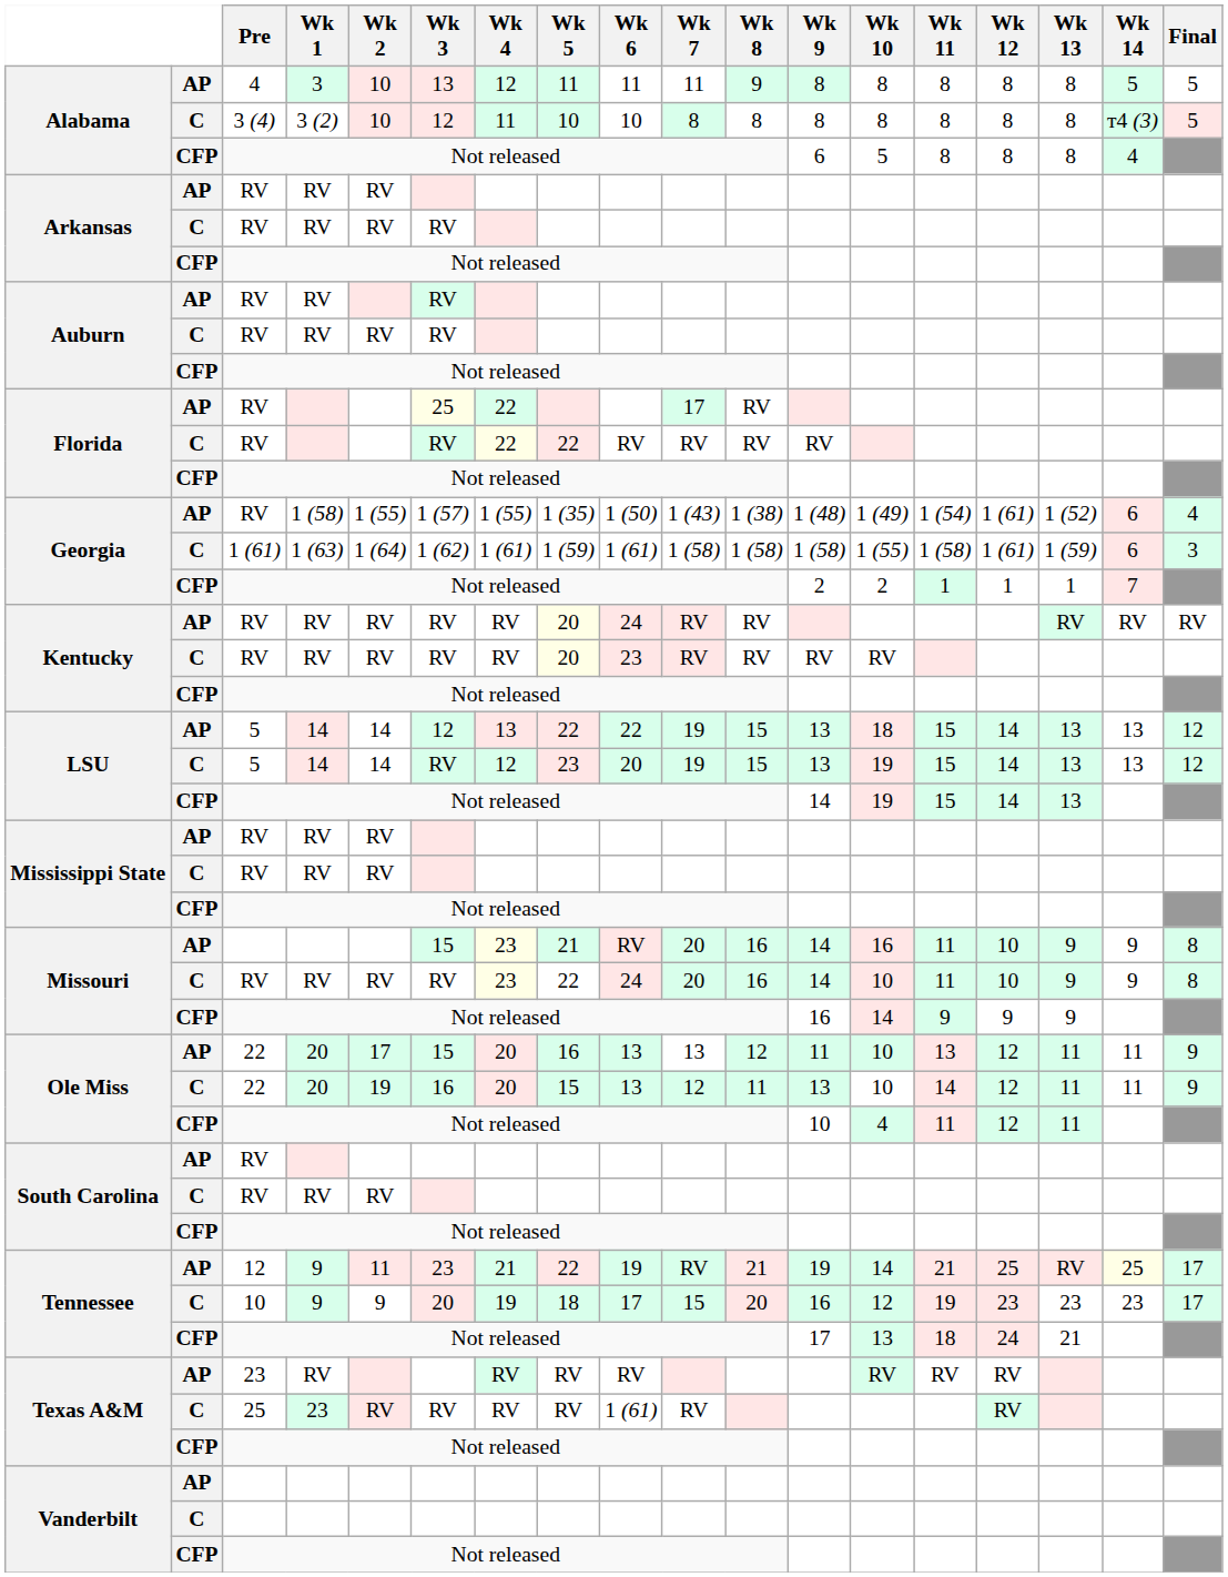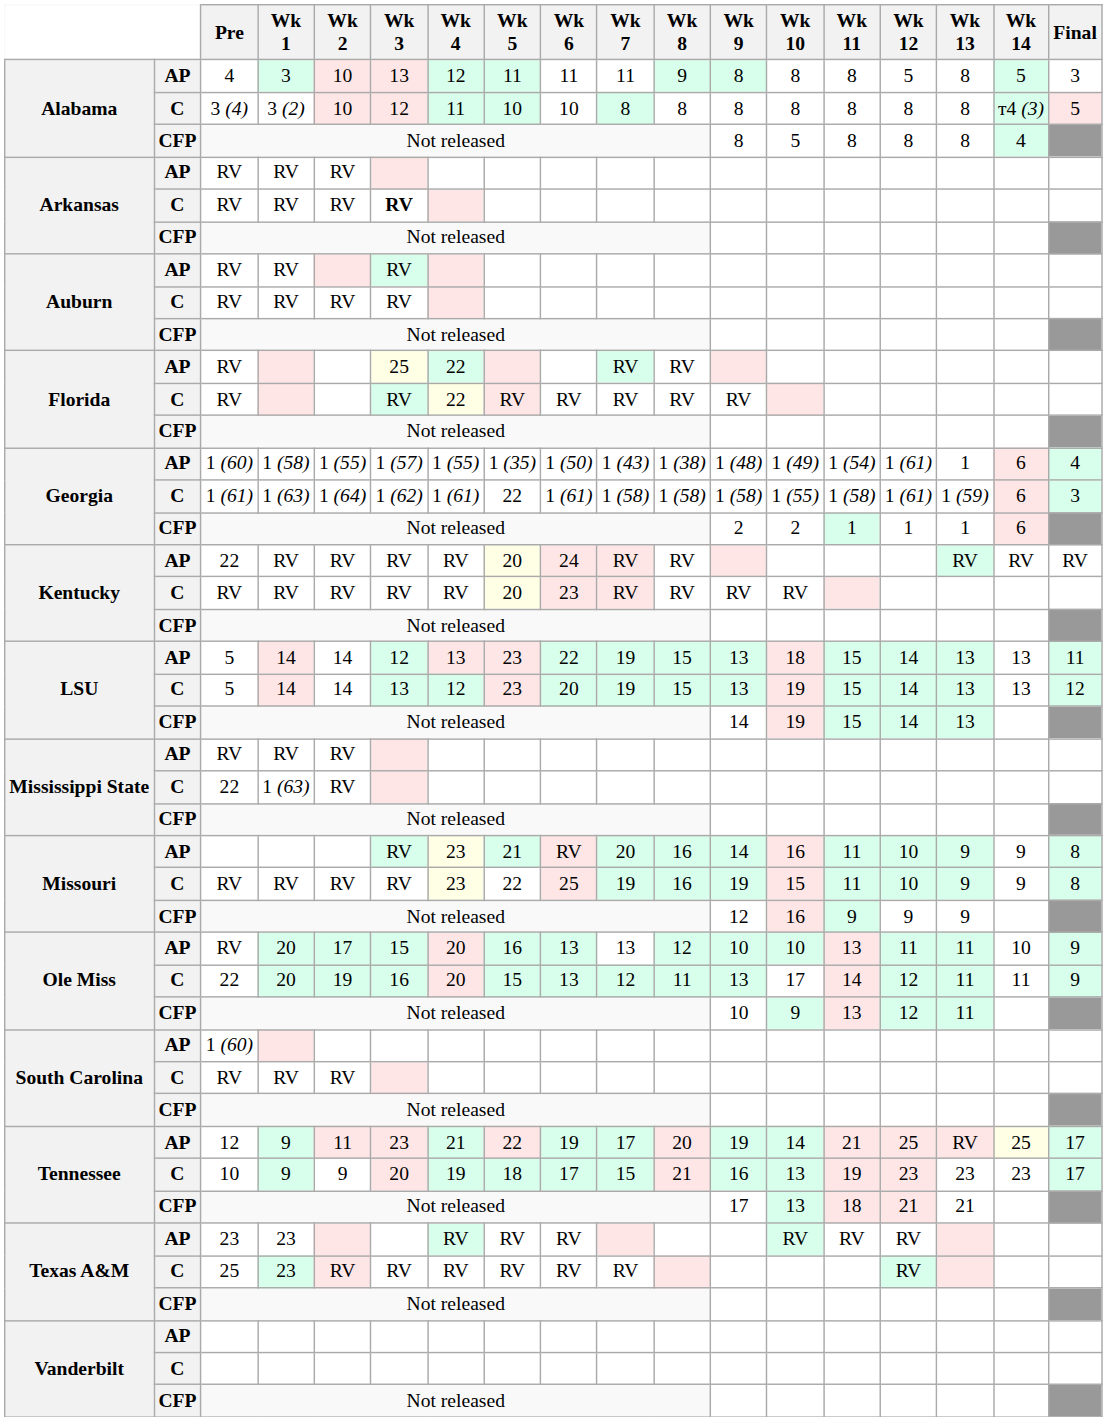Alabama / AP | Wk 12: 8 -> 5
Alabama / AP | Final: 5 -> 3
Alabama / CFP | Wk 9: 6 -> 8
Arkansas / C | Wk 3: normal -> bold
Florida / AP | Wk 7: 17 -> RV
Florida / C | Wk 5: 22 -> RV
Georgia / AP | Pre: RV -> 1 (60)
Georgia / AP | Wk 13: 1 (52) -> 1
Georgia / C | Wk 5: 1 (59) -> 22
Georgia / CFP | Wk 14: 7 -> 6
Kentucky / AP | Pre: RV -> 22
LSU / AP | Wk 5: 22 -> 23
LSU / AP | Final: 12 -> 11
LSU / C | Wk 3: RV -> 13
Mississippi State / C | Pre: RV -> 22
Mississippi State / C | Wk 1: RV -> 1 (63)
Missouri / AP | Wk 3: 15 -> RV
Missouri / C | Wk 6: 24 -> 25
Missouri / C | Wk 7: 20 -> 19
Missouri / C | Wk 9: 14 -> 19
Missouri / C | Wk 10: 10 -> 15
Missouri / CFP | Wk 9: 16 -> 12
Missouri / CFP | Wk 10: 14 -> 16
Ole Miss / AP | Pre: 22 -> RV
Ole Miss / AP | Wk 9: 11 -> 10
Ole Miss / AP | Wk 12: 12 -> 11
Ole Miss / AP | Wk 14: 11 -> 10
Ole Miss / C | Wk 10: 10 -> 17
Ole Miss / CFP | Wk 10: 4 -> 9
Ole Miss / CFP | Wk 11: 11 -> 13
South Carolina / AP | Pre: RV -> 1 (60)
Tennessee / AP | Wk 7: RV -> 17
Tennessee / AP | Wk 8: 21 -> 20
Tennessee / C | Wk 8: 20 -> 21
Tennessee / C | Wk 10: 12 -> 13
Tennessee / CFP | Wk 12: 24 -> 21
Texas A&M / AP | Wk 1: RV -> 23
Texas A&M / C | Wk 6: 1 (61) -> RV
